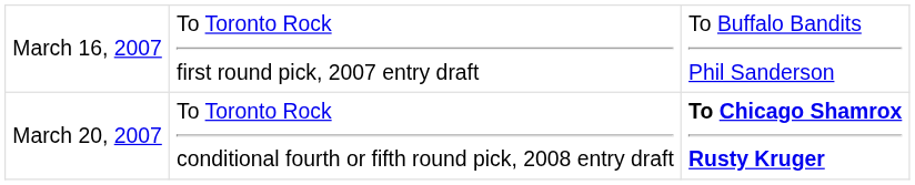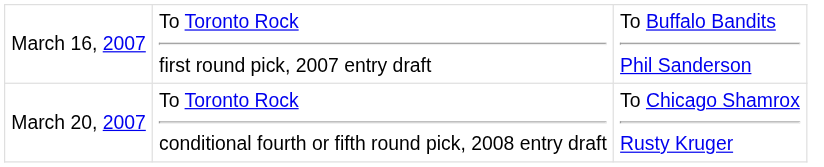March 20, 2007 | column 3: bold -> normal
